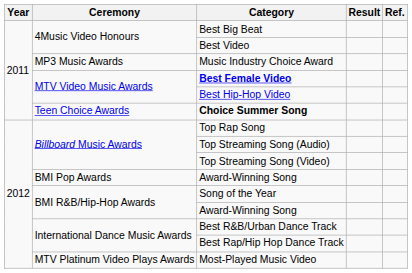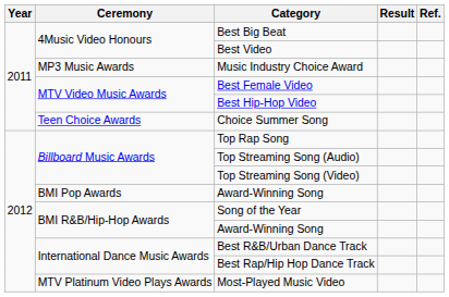Best Female Video | Category: bold -> normal
Choice Summer Song | Category: bold -> normal
